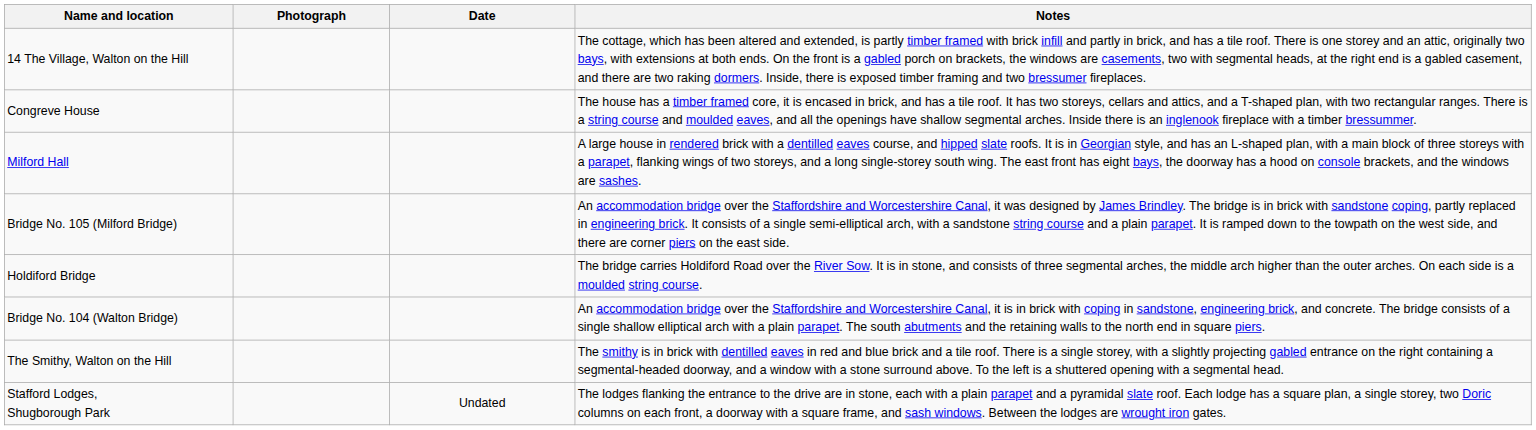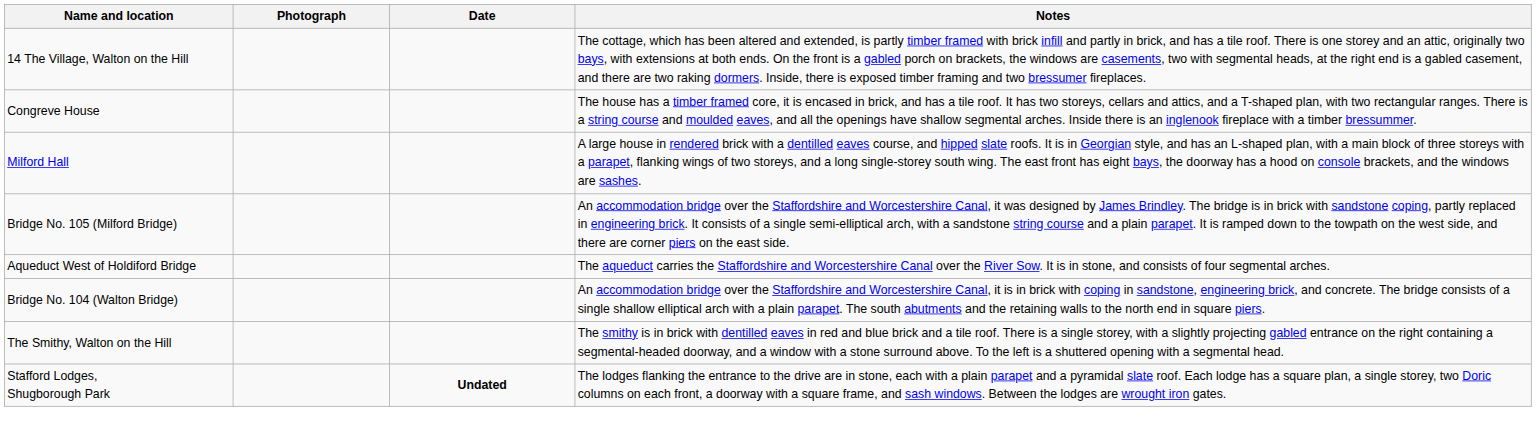- row: Holdiford Bridge | The bridge carries Holdiford Road over the River Sow. It is in stone, and consists of three segmental arches, the middle arch higher than the outer arches. On each side is a moulded string course.
+ row: Aqueduct West of Holdiford Bridge | The aqueduct carries the Staffordshire and Worcestershire Canal over the River Sow. It is in stone, and consists of four segmental arches.
Stafford Lodges, Shugborough Park | Date: normal -> bold
